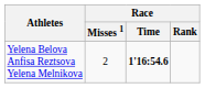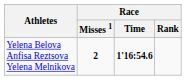Yelena Belova Anfisa Reztsova Yelena Melnikova | Race / Misses 1: normal -> bold
